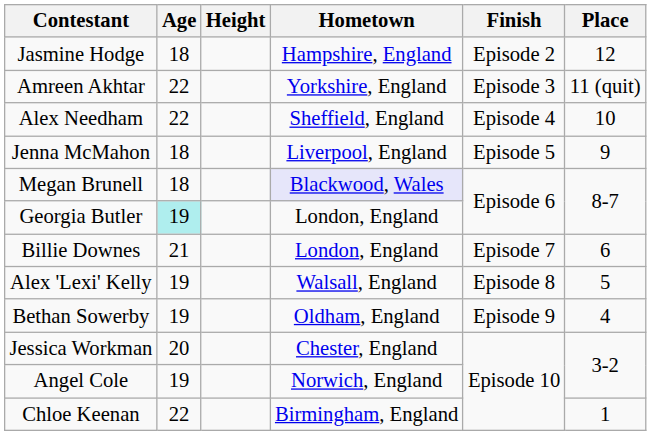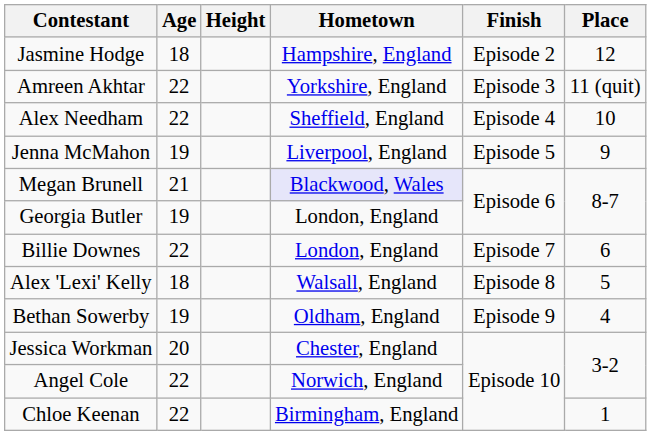Jenna McMahon | Age: 18 -> 19
Megan Brunell | Age: 18 -> 21
Georgia Butler | Age: paleturquoise background -> no background
Billie Downes | Age: 21 -> 22
Alex 'Lexi' Kelly | Age: 19 -> 18
Angel Cole | Age: 19 -> 22
